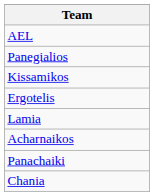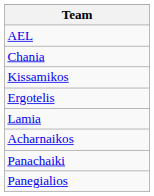row 3 | column 1: Panegialios -> Chania
row 9 | column 1: Chania -> Panegialios
